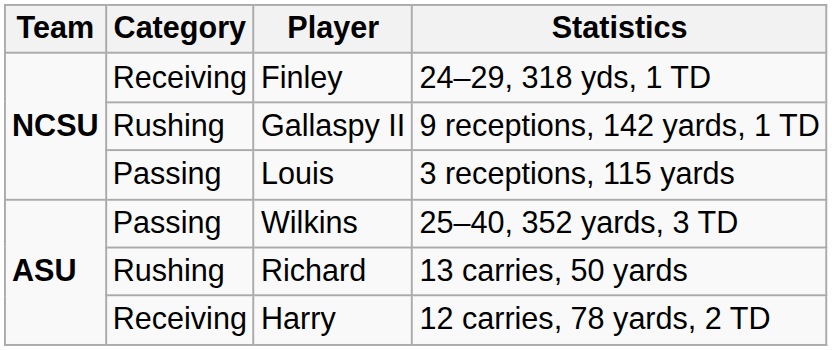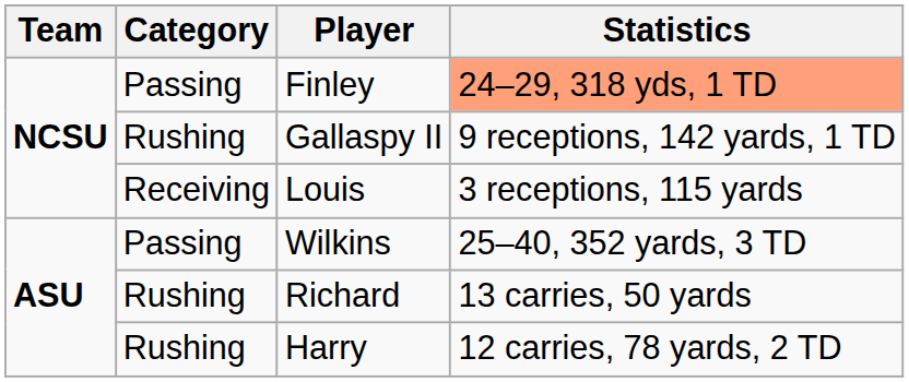Finley | Category: Receiving -> Passing
Finley | Statistics: no background -> lightsalmon background
Louis | Category: Passing -> Receiving
Harry | Category: Receiving -> Rushing
